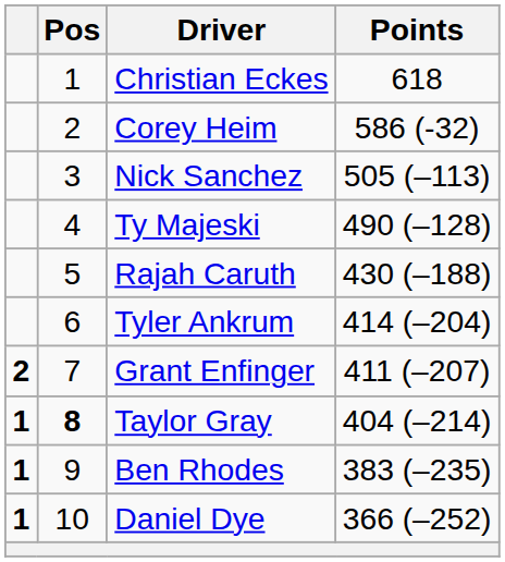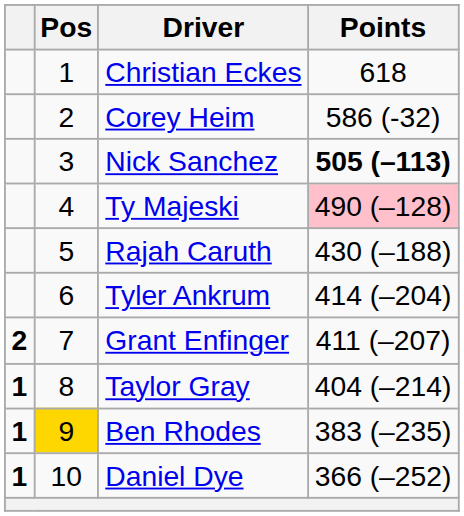Nick Sanchez | Points: normal -> bold
Ty Majeski | Points: no background -> pink background
Taylor Gray | Pos: bold -> normal
Ben Rhodes | Pos: no background -> gold background
